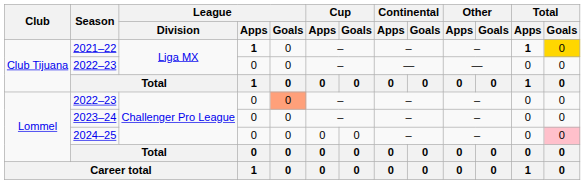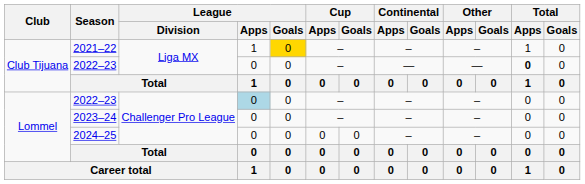2021–22 | League / Apps: bold -> normal
2021–22 | League / Goals: no background -> gold background
2021–22 | Total / Apps: bold -> normal
2021–22 | Total / Goals: gold background -> no background
Club Tijuana / 2022–23 | Total / Apps: normal -> bold
Lommel / 2022–23 | League / Apps: no background -> lightblue background
Lommel / 2022–23 | League / Goals: lightsalmon background -> no background
2024–25 | Total / Goals: pink background -> no background
